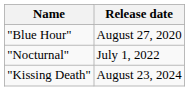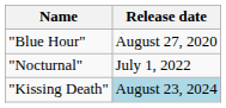"Kissing Death" | Release date: no background -> lightblue background
